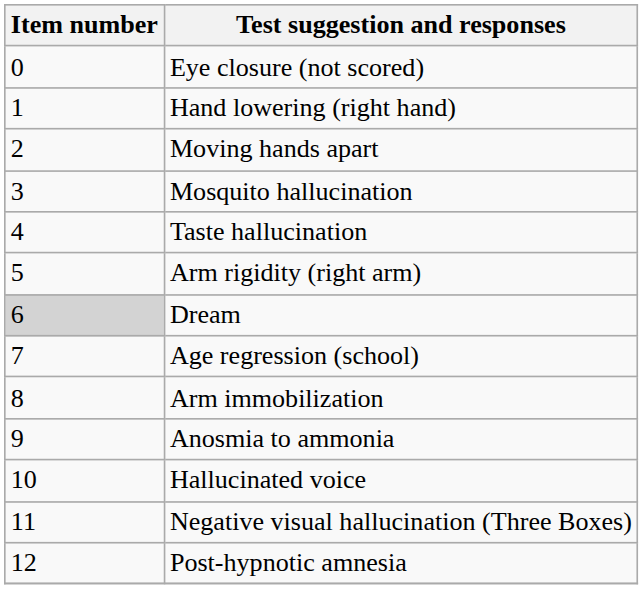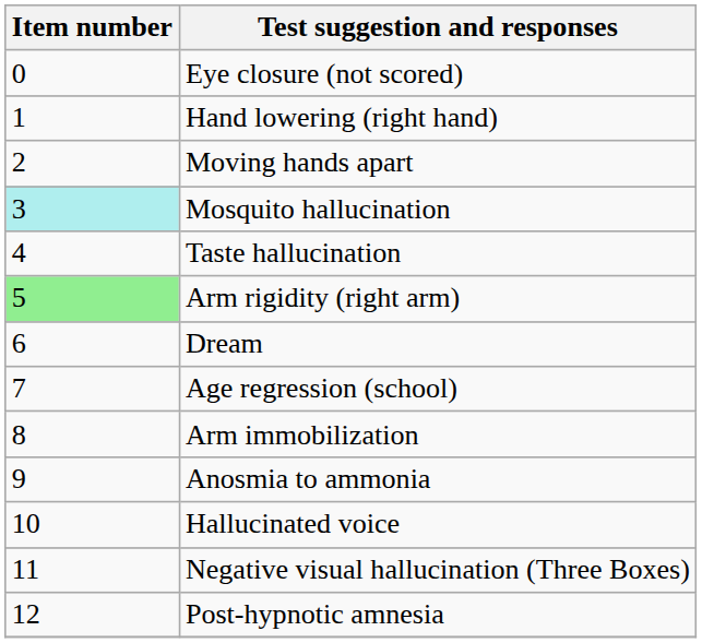Mosquito hallucination | Item number: no background -> paleturquoise background
Arm rigidity (right arm) | Item number: no background -> lightgreen background
Dream | Item number: lightgrey background -> no background
